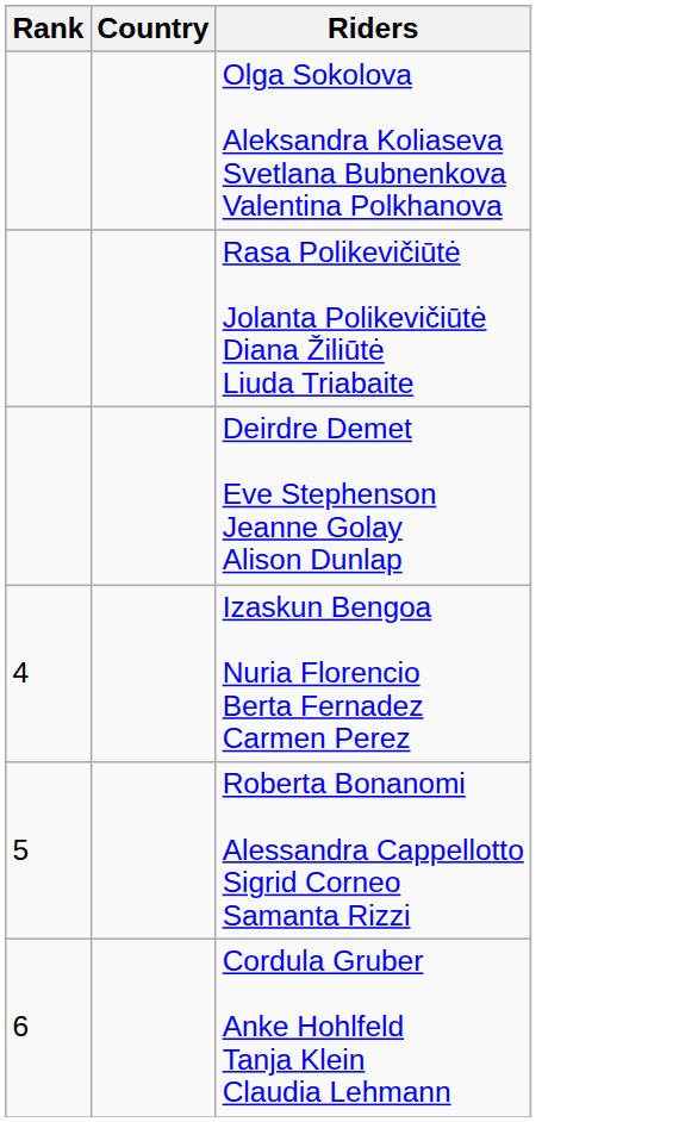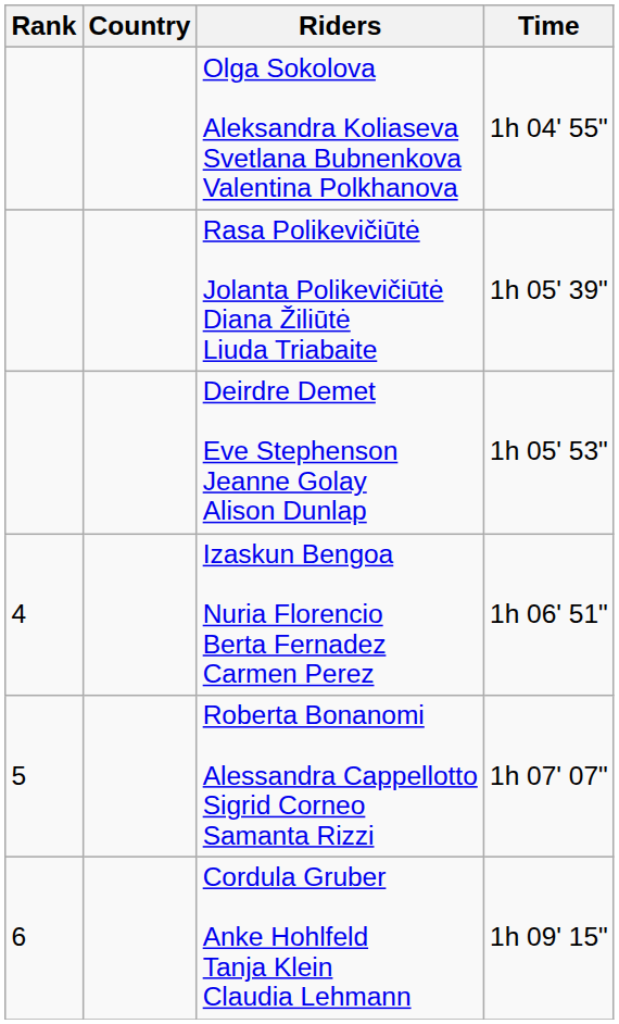+ column: Time | 1h 04' 55" | 1h 05' 39" | 1h 05' 53" | 1h 06' 51" | 1h 07' 07" | 1h 09' 15"
